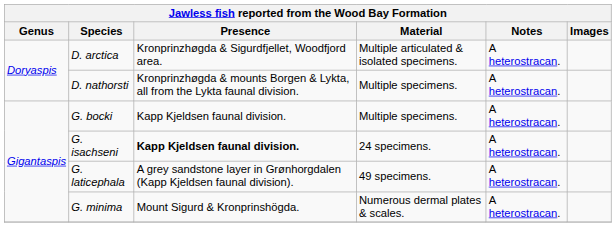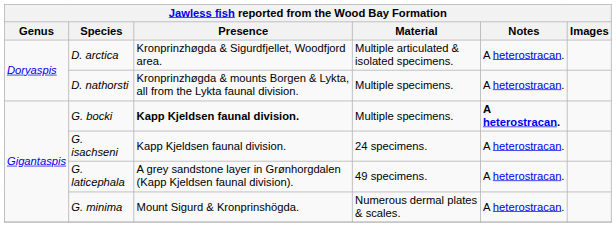G. bocki | Presence: normal -> bold
G. bocki | Notes: normal -> bold
G. isachseni | Presence: bold -> normal
